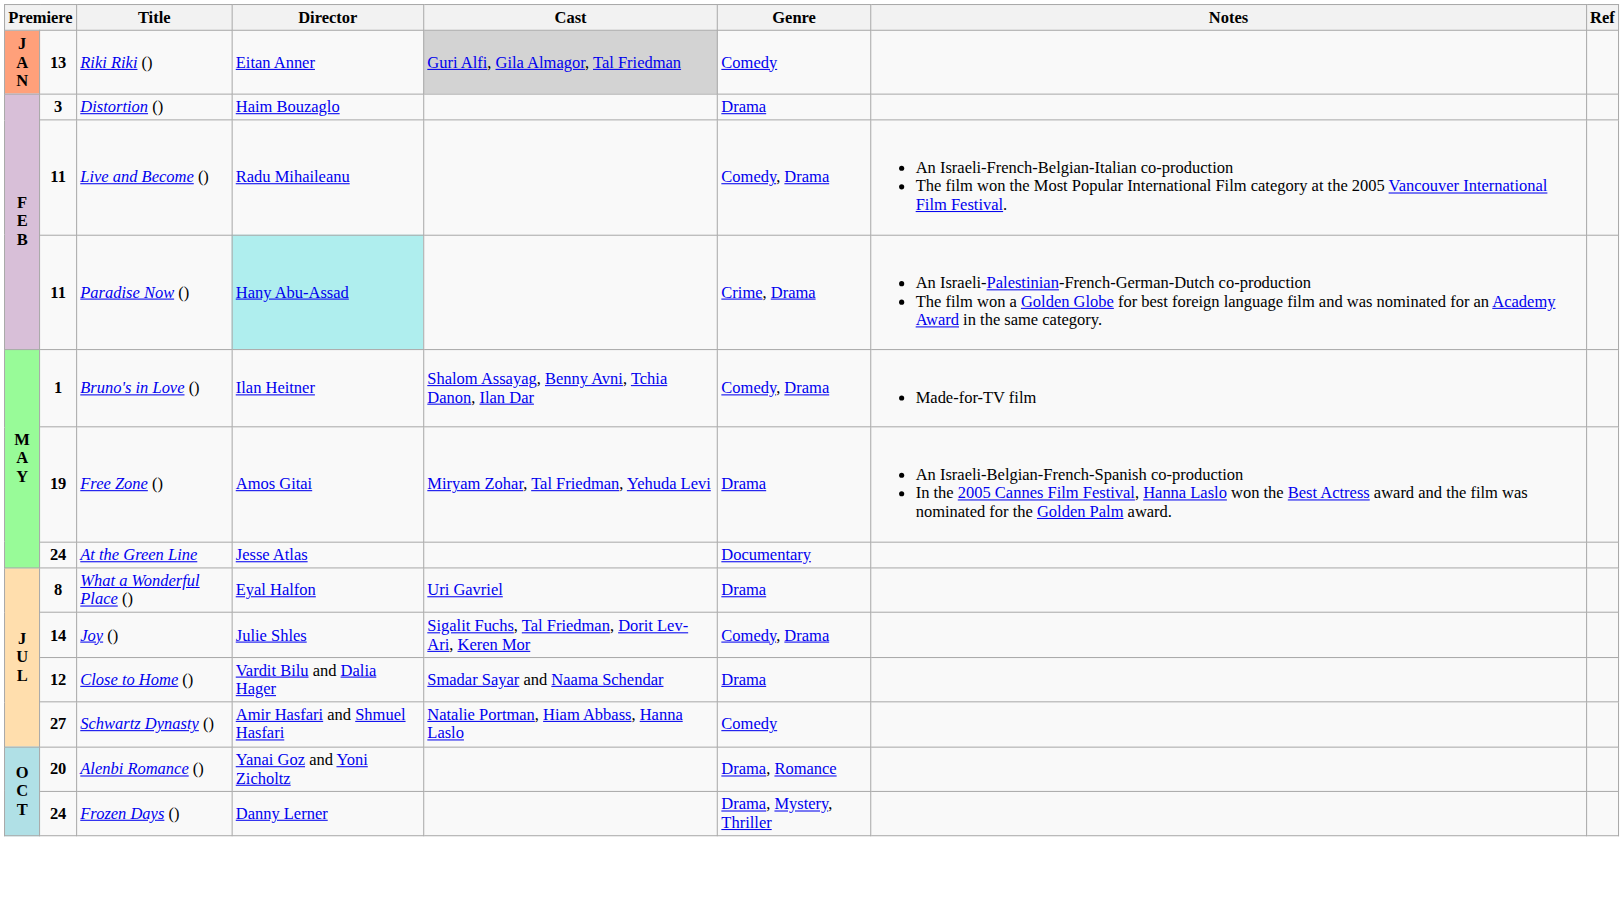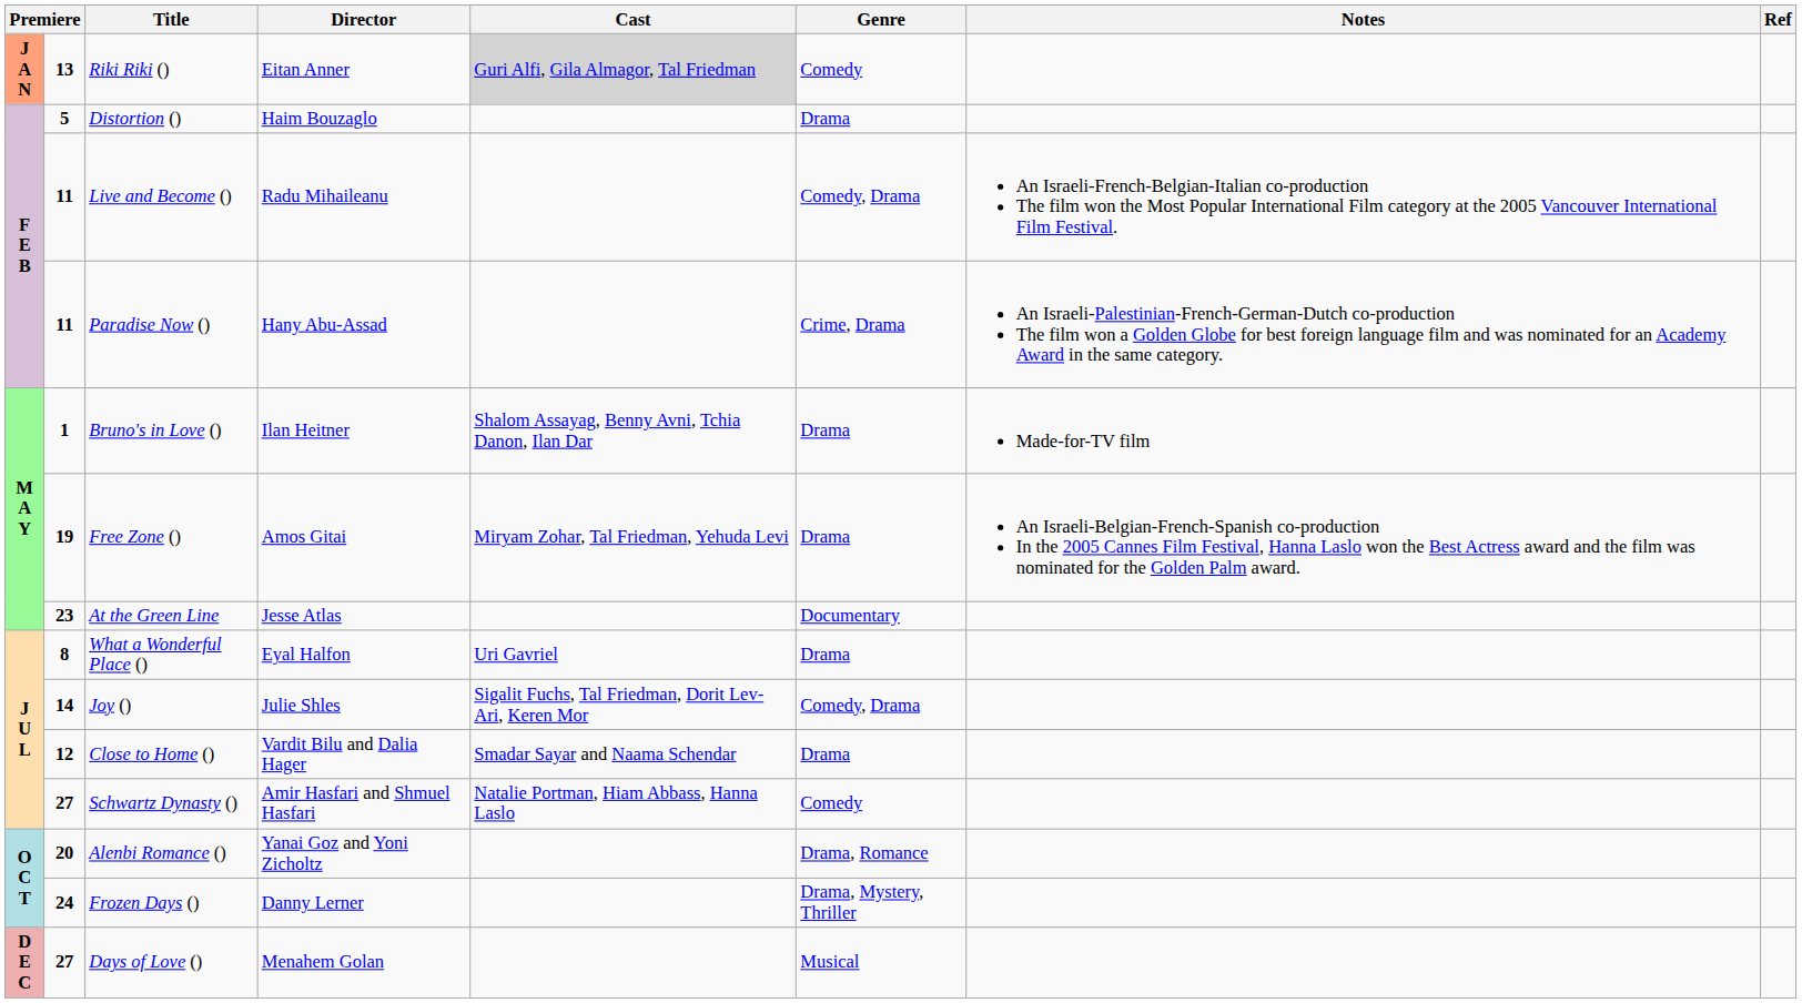Distortion () | column 2: 3 -> 5
Paradise Now () | Director: paleturquoise background -> no background
Bruno's in Love () | Genre: Comedy, Drama -> Drama
At the Green Line | column 2: 24 -> 23
+ row: D E C | 27 | Days of Love () | Menahem Golan | Musical
